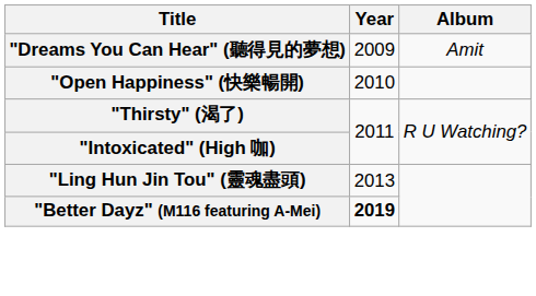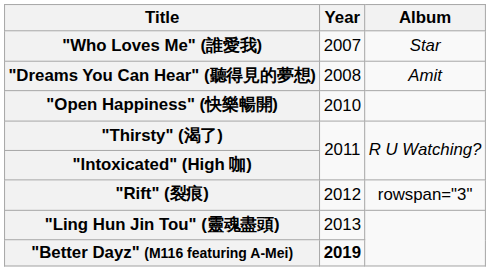+ row: "Who Loves Me" (誰愛我) | 2007 | Star
"Dreams You Can Hear" (聽得見的夢想) | Year: 2009 -> 2008
+ row: "Rift" (裂痕) | 2012 | rowspan="3"
